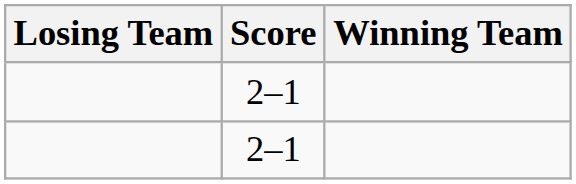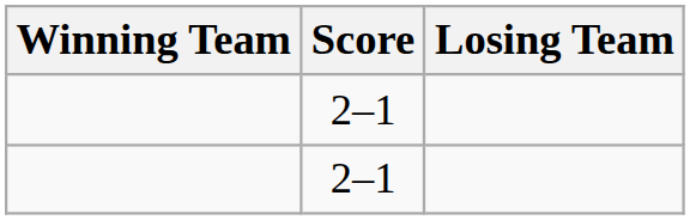columns swapped: Winning Team <-> Losing Team
